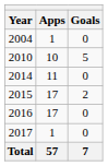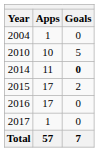2014 | Goals: normal -> bold
